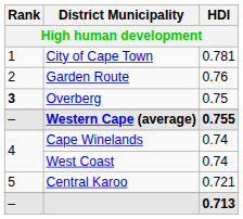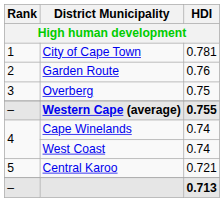Overberg | Rank: bold -> normal
